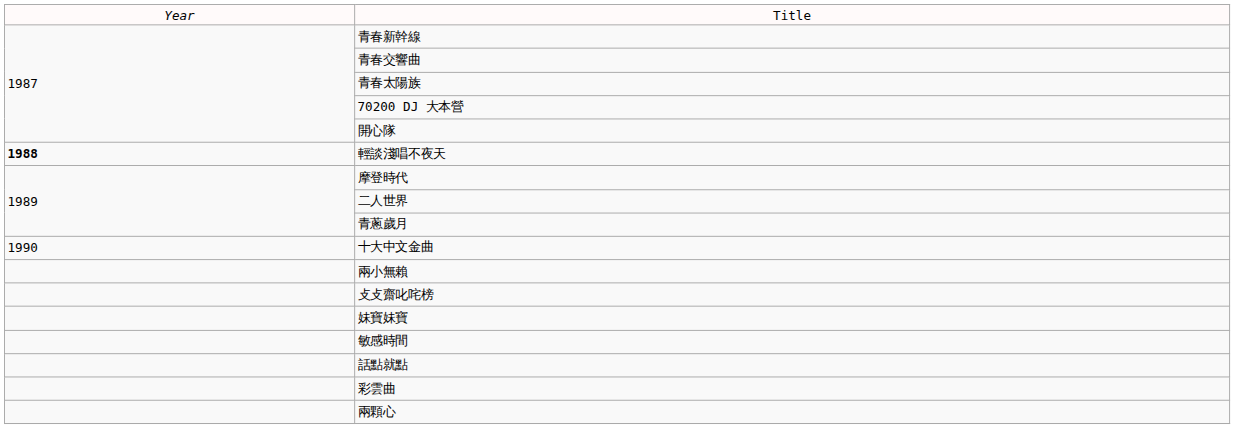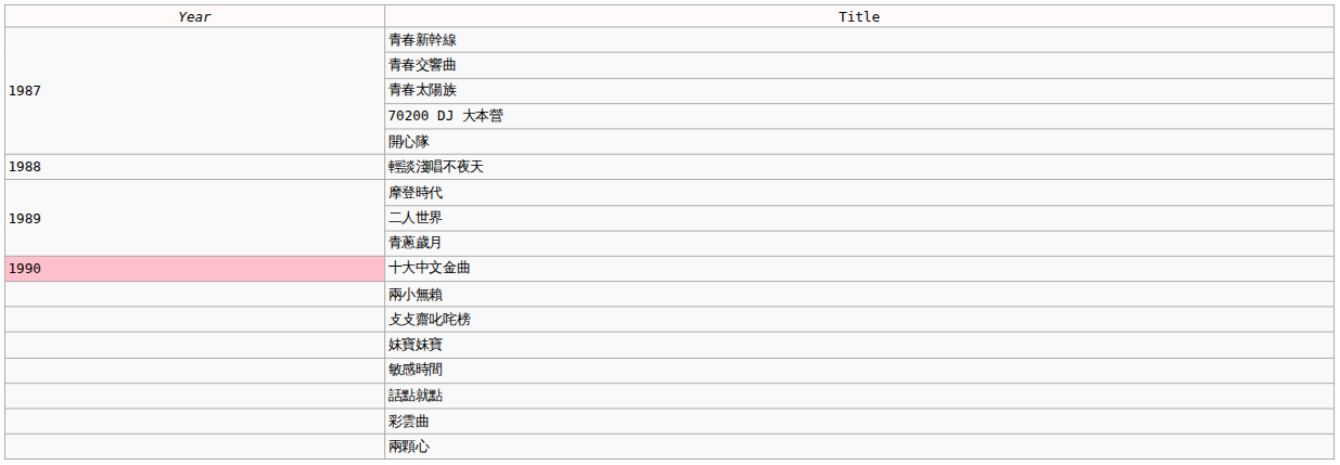輕談淺唱不夜天 | column 1: bold -> normal
十大中文金曲 | column 1: no background -> pink background
